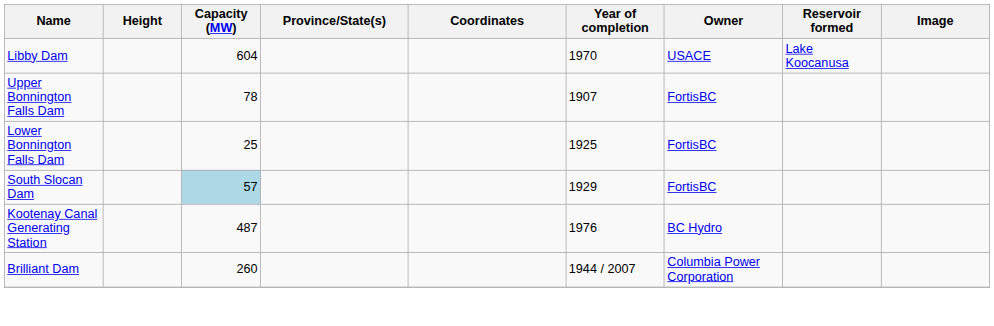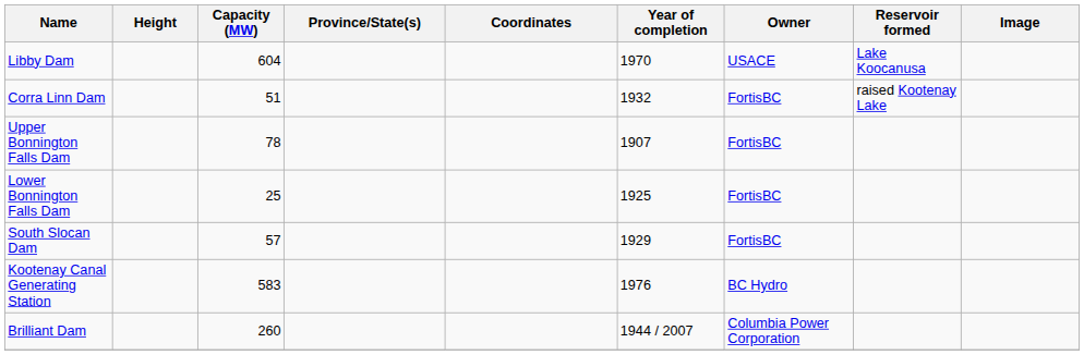+ row: Corra Linn Dam | 51 | 1932 | FortisBC | raised Kootenay Lake
South Slocan Dam | Capacity (MW): lightblue background -> no background
Kootenay Canal Generating Station | Capacity (MW): 487 -> 583
